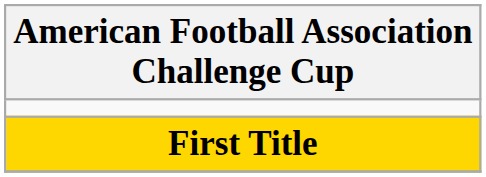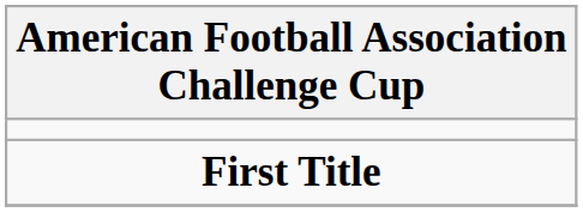row 3 | column 1: gold background -> no background
